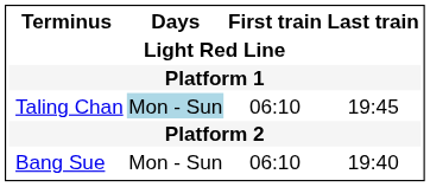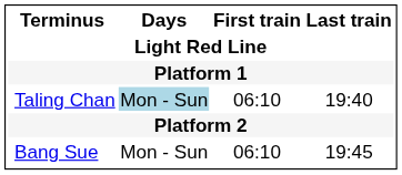Taling Chan | Last train: 19:45 -> 19:40
Bang Sue | Last train: 19:40 -> 19:45
